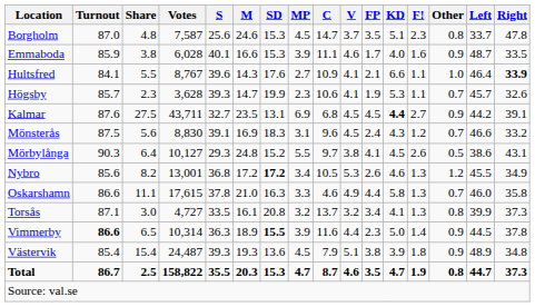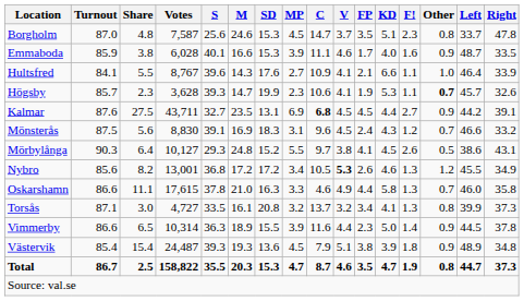Hultsfred | Right: bold -> normal
Högsby | Other: normal -> bold
Kalmar | C: normal -> bold
Kalmar | KD: bold -> normal
Nybro | SD: bold -> normal
Nybro | V: normal -> bold
Vimmerby | Turnout: bold -> normal
Vimmerby | SD: bold -> normal
